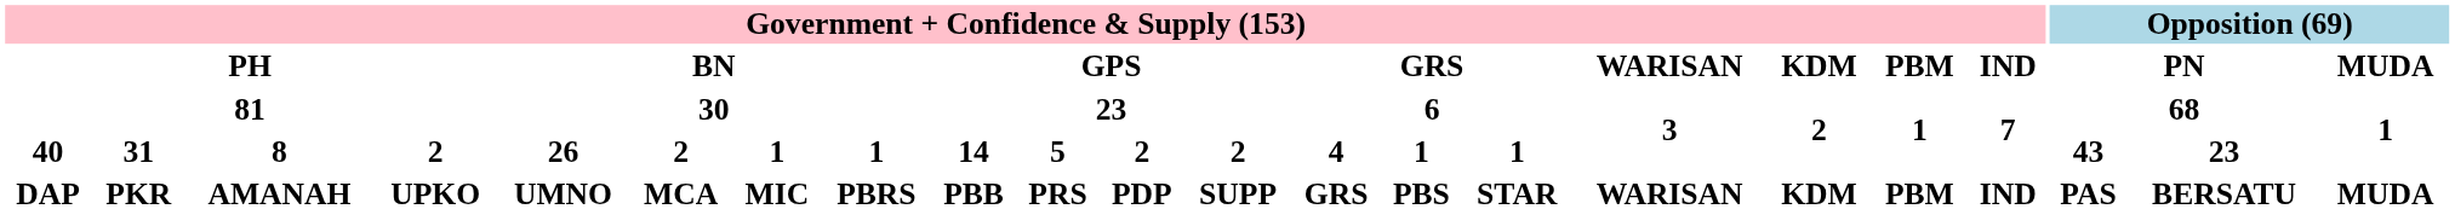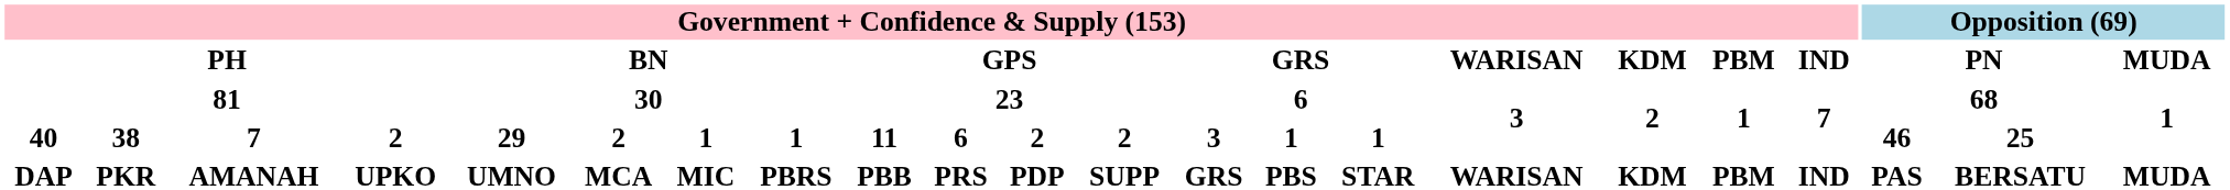40 | column 2: 31 -> 38
40 | column 3: 8 -> 7
40 | column 5: 26 -> 29
40 | column 9: 14 -> 11
40 | column 10: 5 -> 6
40 | column 13: 4 -> 3
40 | column 20: 43 -> 46
40 | column 21: 23 -> 25
